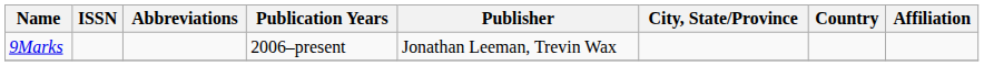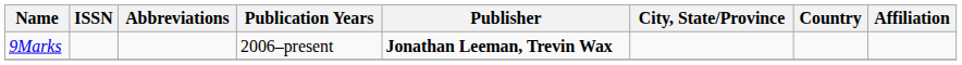9Marks | Publisher: normal -> bold
